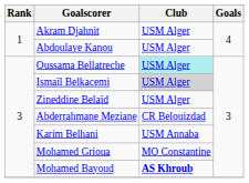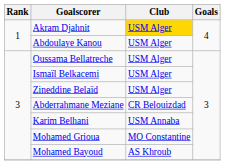Akram Djahnit | Club: no background -> gold background
Oussama Bellatreche | Club: paleturquoise background -> no background
Ismaïl Belkacemi | Club: lightgrey background -> no background
Mohamed Bayoud | Club: bold -> normal
